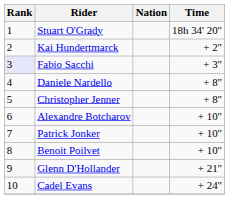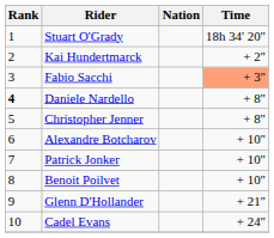Fabio Sacchi | Rank: lavender background -> no background
Fabio Sacchi | Time: no background -> lightsalmon background
Daniele Nardello | Rank: normal -> bold
